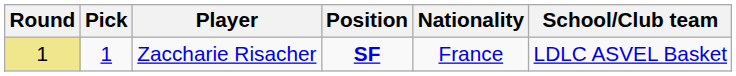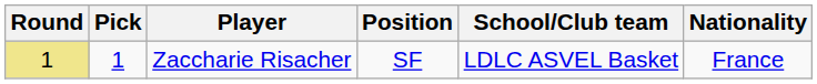columns swapped: Nationality <-> School/Club team
Zaccharie Risacher | Position: bold -> normal
